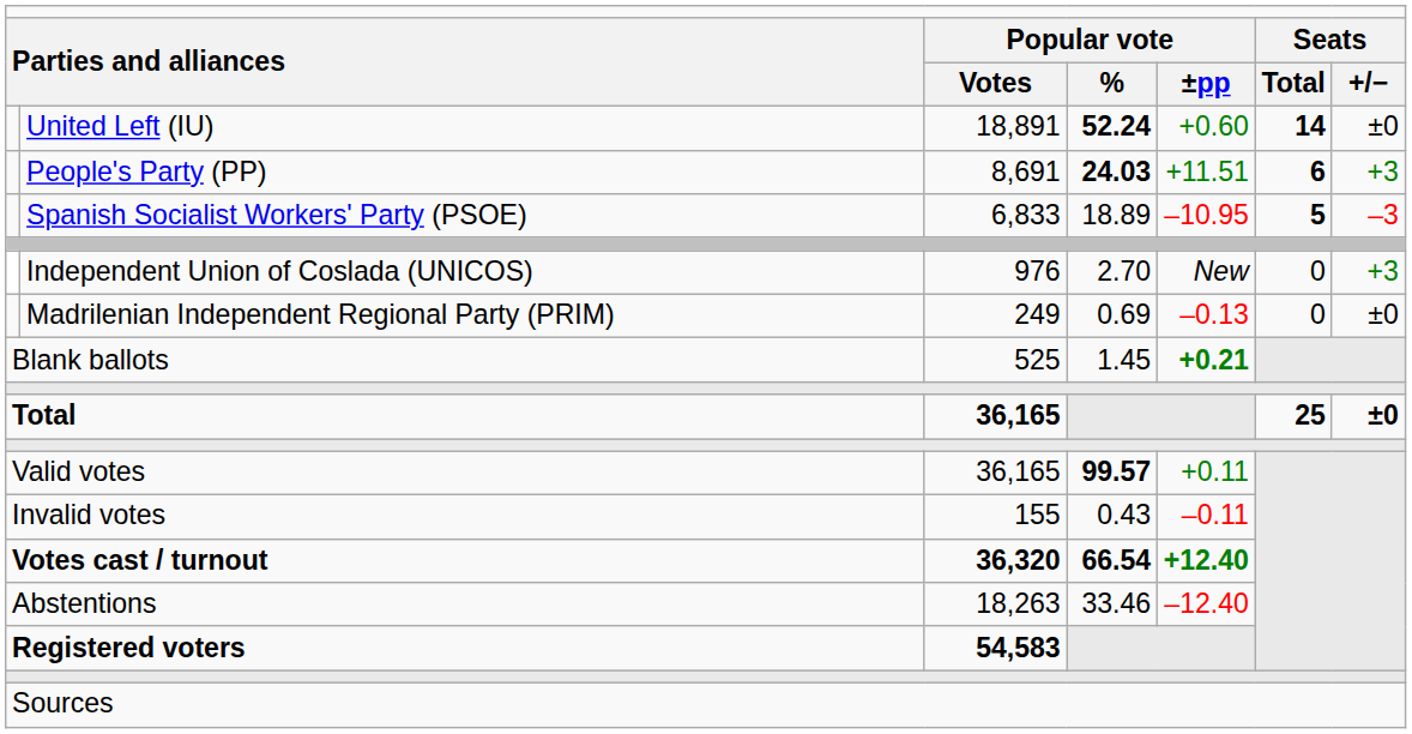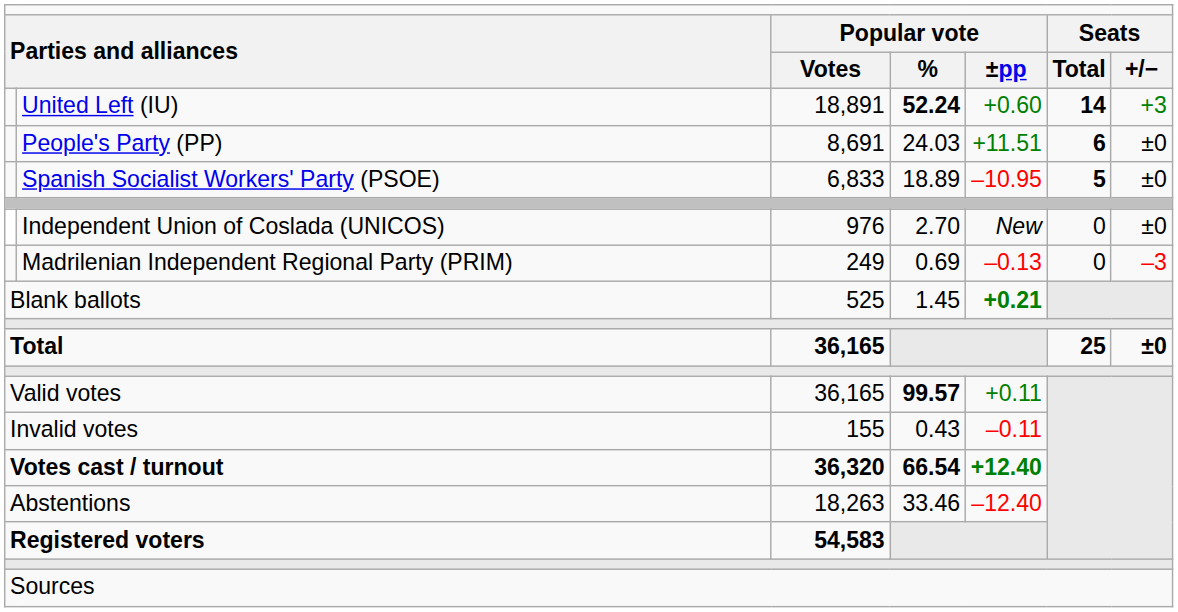United Left (IU) | column 7: ±0 -> +3
People's Party (PP) | column 4: bold -> normal
People's Party (PP) | column 7: +3 -> ±0
Spanish Socialist Workers' Party (PSOE) | column 7: –3 -> ±0
Independent Union of Coslada (UNICOS) | column 7: +3 -> ±0
Madrilenian Independent Regional Party (PRIM) | column 7: ±0 -> –3
